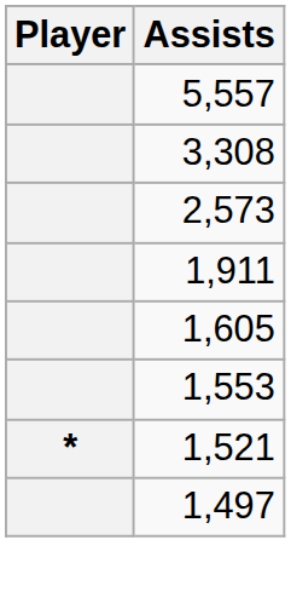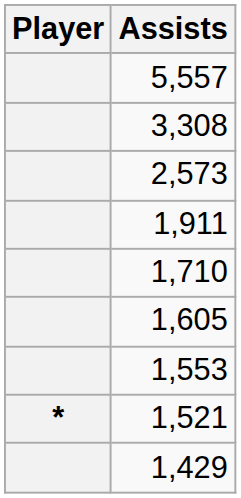+ row: 1,710
- row: 1,497
+ row: 1,429
